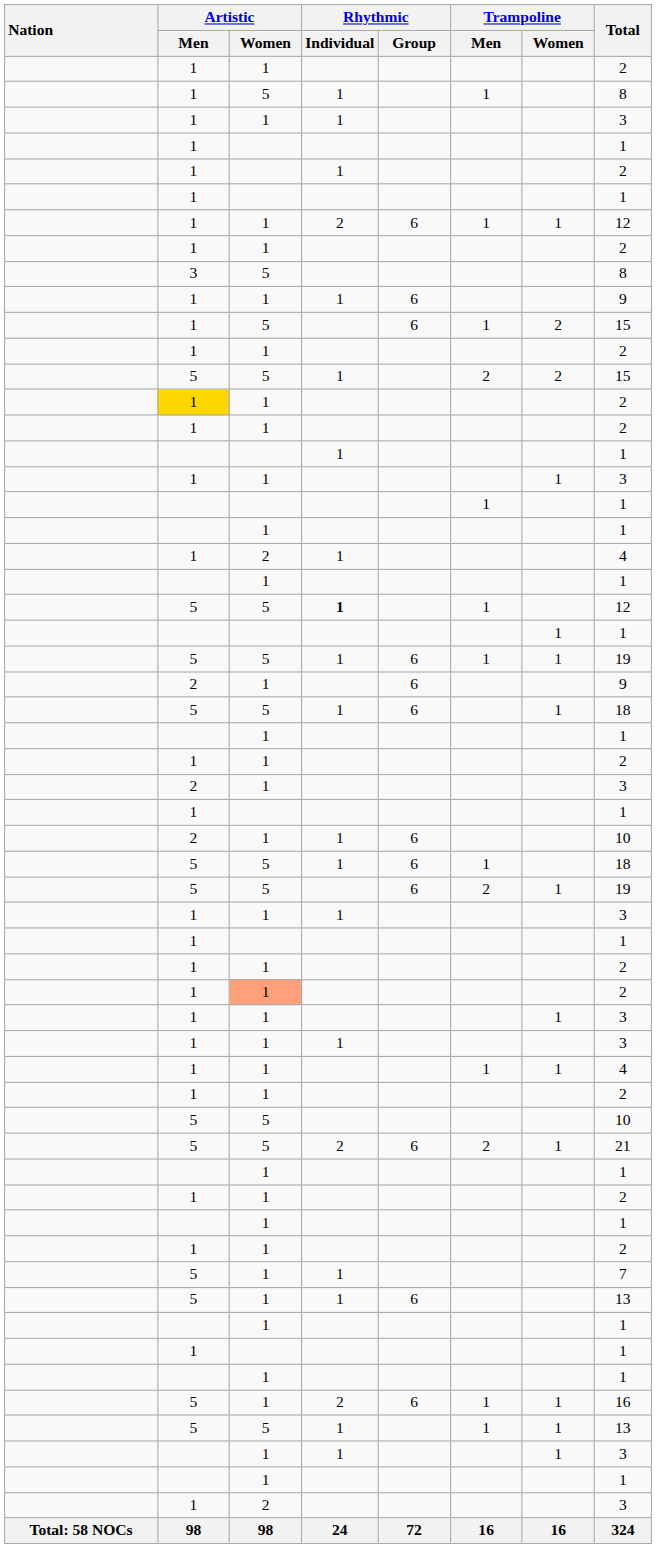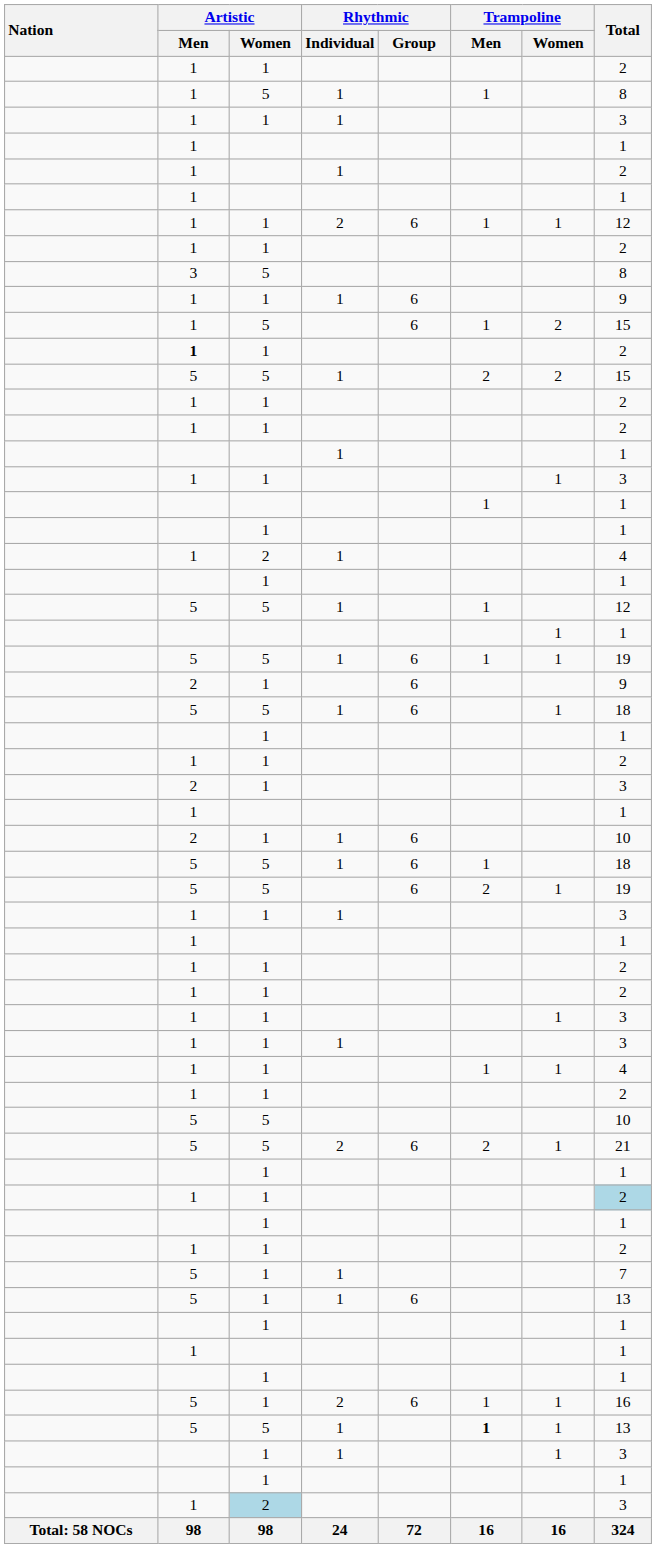row 14 | Artistic / Men: normal -> bold
row 16 | Artistic / Men: gold background -> no background
row 24 | Rhythmic / Individual: bold -> normal
row 39 | Artistic / Women: lightsalmon background -> no background
row 47 | Total: no background -> lightblue background
row 56 | Trampoline / Men: normal -> bold
row 59 | Artistic / Women: no background -> lightblue background
